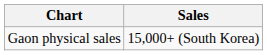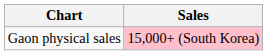Gaon physical sales | Sales: no background -> pink background
